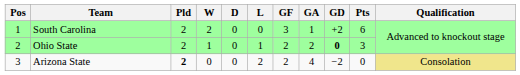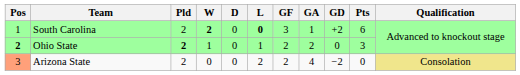South Carolina | W: normal -> bold
South Carolina | L: normal -> bold
Ohio State | Pos: normal -> bold
Ohio State | Pld: normal -> bold
Ohio State | GD: bold -> normal
Arizona State | Pos: no background -> lightsalmon background
Arizona State | Pld: bold -> normal
